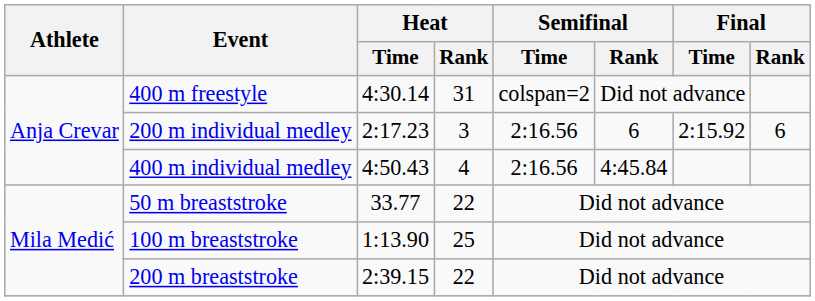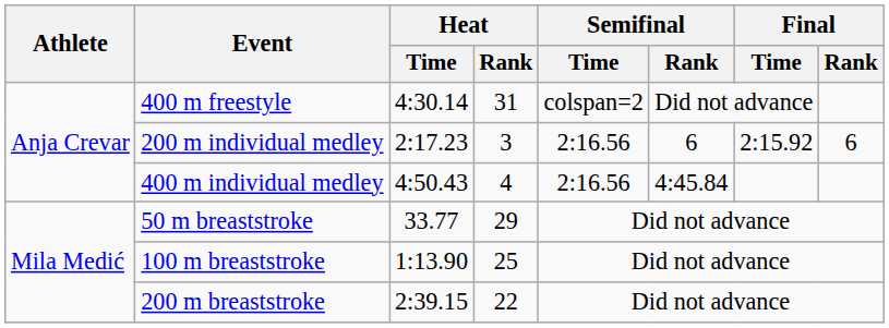50 m breaststroke | Heat / Rank: 22 -> 29
